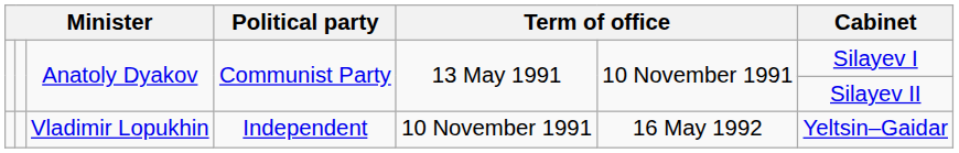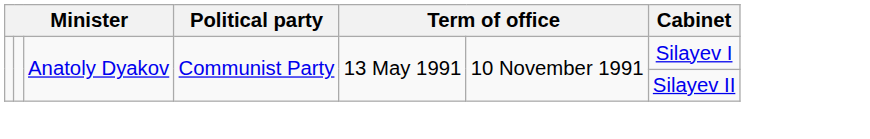- row: Vladimir Lopukhin | Independent | 10 November 1991 | 16 May 1992 | Yeltsin–Gaidar
